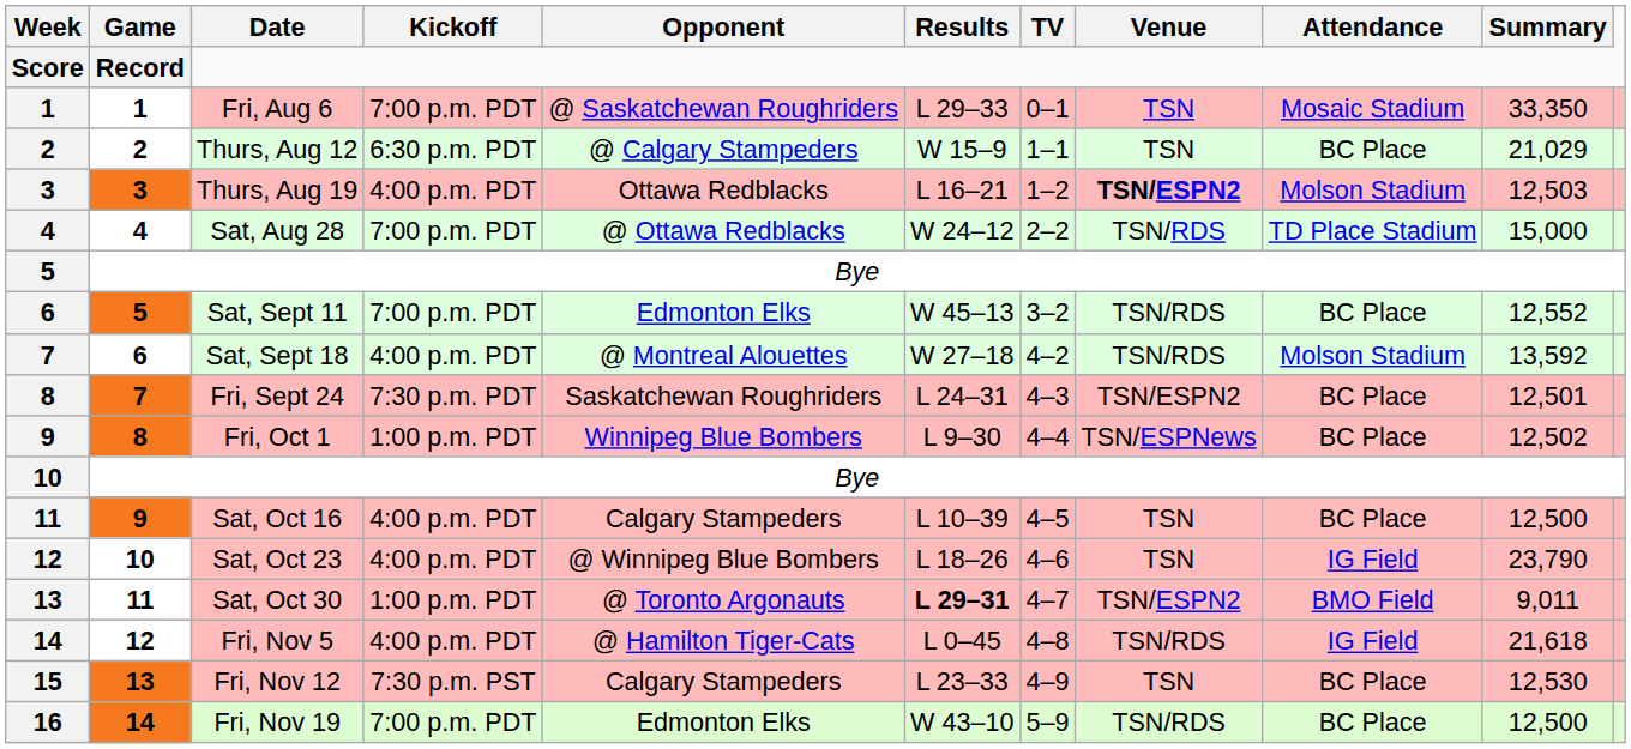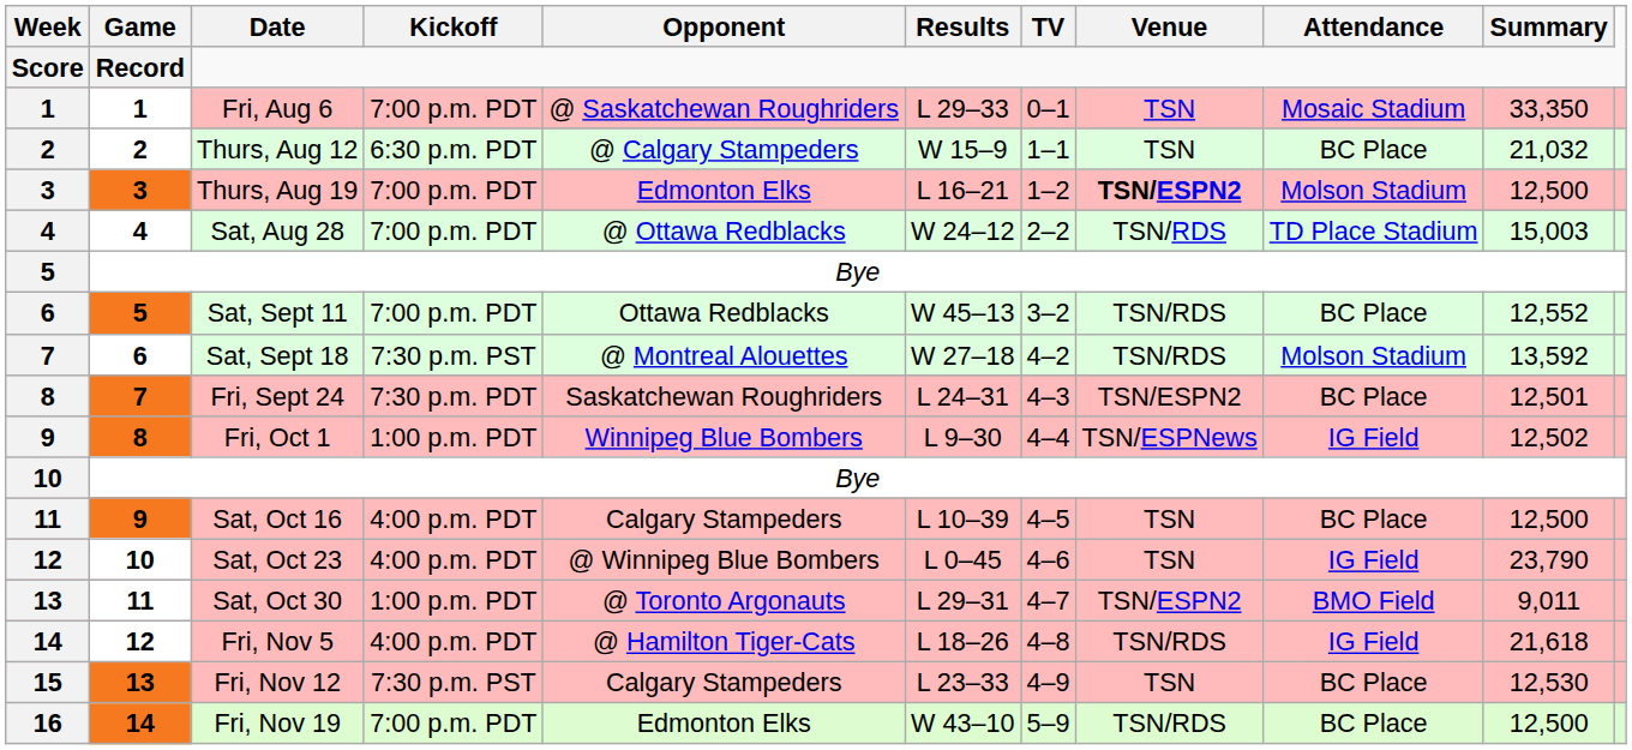Thurs, Aug 12 | Summary: 21,029 -> 21,032
Thurs, Aug 19 | Kickoff: 4:00 p.m. PDT -> 7:00 p.m. PDT
Thurs, Aug 19 | Opponent: Ottawa Redblacks -> Edmonton Elks
Thurs, Aug 19 | Summary: 12,503 -> 12,500
Sat, Aug 28 | Summary: 15,000 -> 15,003
Sat, Sept 11 | Opponent: Edmonton Elks -> Ottawa Redblacks
Sat, Sept 18 | Kickoff: 4:00 p.m. PDT -> 7:30 p.m. PST
Fri, Oct 1 | Attendance: BC Place -> IG Field
Sat, Oct 23 | Results: L 18–26 -> L 0–45
Sat, Oct 30 | Results: bold -> normal
Fri, Nov 5 | Results: L 0–45 -> L 18–26
